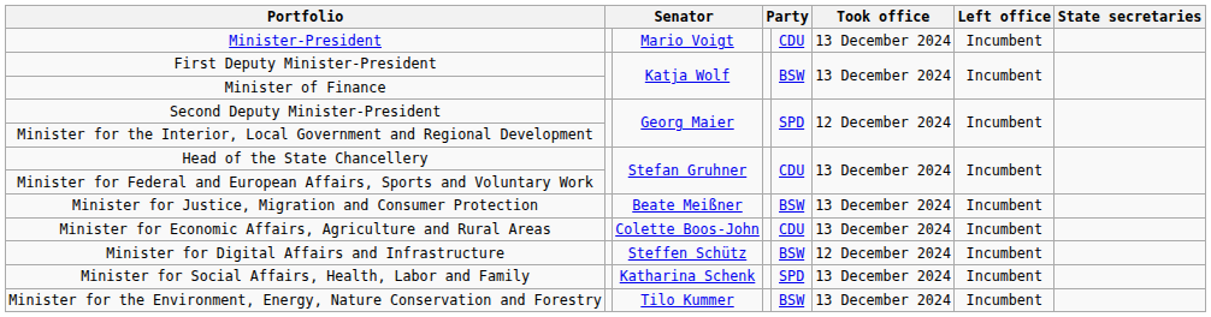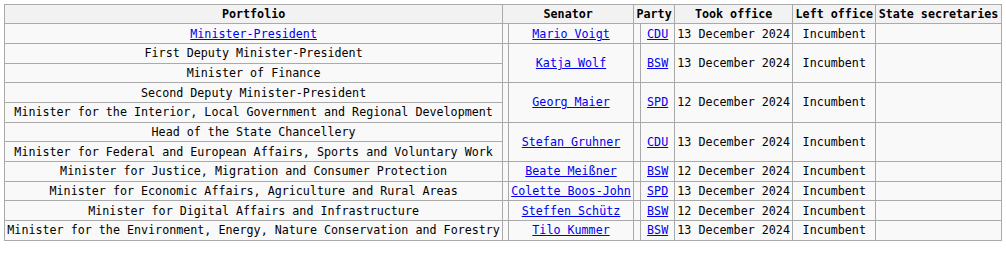Minister for Justice, Migration and Consumer Protection | Took office: 13 December 2024 -> 12 December 2024
Minister for Economic Affairs, Agriculture and Rural Areas | column 5: CDU -> SPD
- row: Minister for Social Affairs, Health, Labor and Family | Katharina Schenk | SPD | 13 December 2024 | Incumbent
